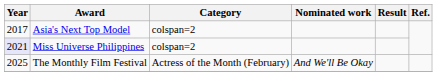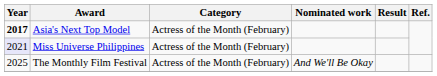Asia's Next Top Model | Year: normal -> bold
Asia's Next Top Model | Category: colspan=2 -> Actress of the Month (February)
Miss Universe Philippines | Category: colspan=2 -> Actress of the Month (February)
